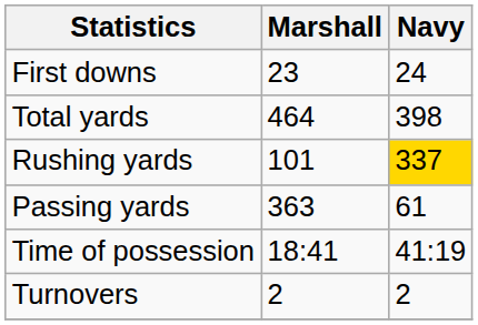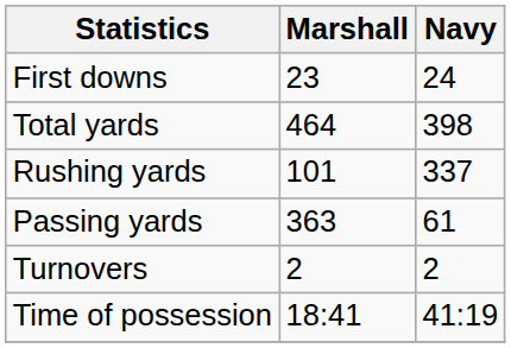Rushing yards | Navy: gold background -> no background
rows swapped: Turnovers <-> Time of possession
